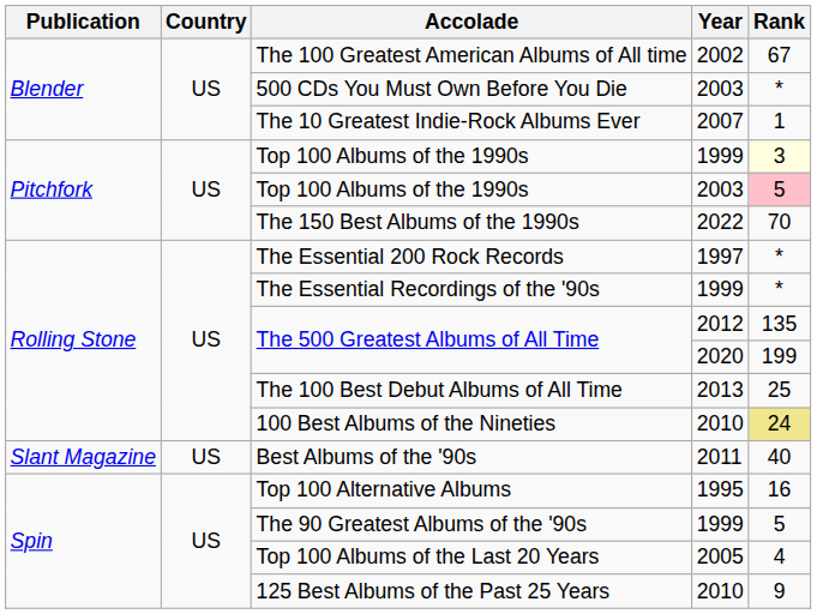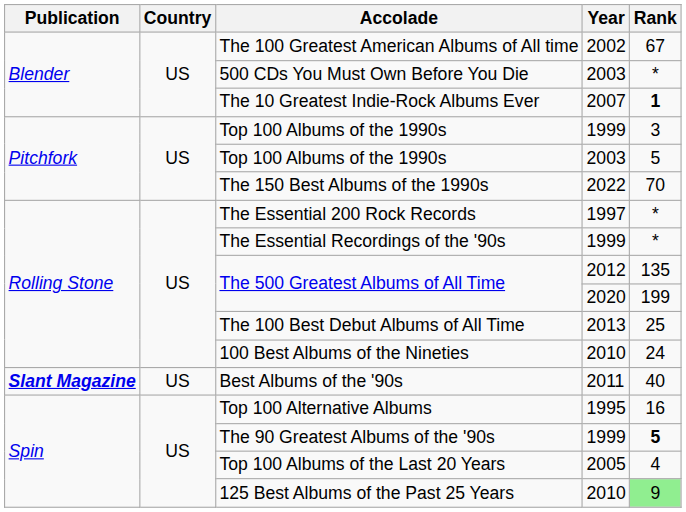The 10 Greatest Indie-Rock Albums Ever | Rank: normal -> bold
Top 100 Albums of the 1990s / 1999 | Rank: lightyellow background -> no background
Top 100 Albums of the 1990s / 2003 | Rank: pink background -> no background
100 Best Albums of the Nineties | Rank: khaki background -> no background
Best Albums of the '90s | Publication: normal -> bold
The 90 Greatest Albums of the '90s | Rank: normal -> bold
125 Best Albums of the Past 25 Years | Rank: no background -> lightgreen background
